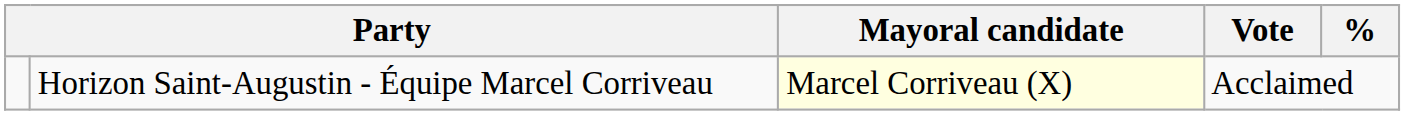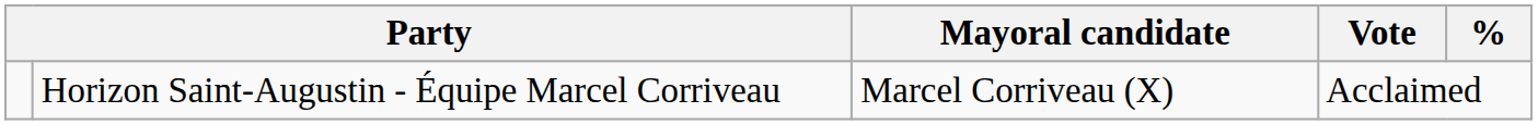Horizon Saint-Augustin - Équipe Marcel Corriveau | Mayoral candidate: lightyellow background -> no background
